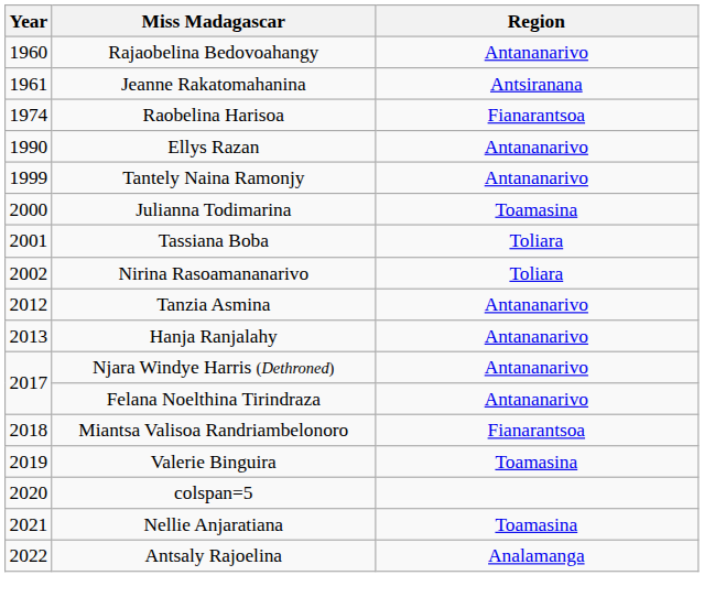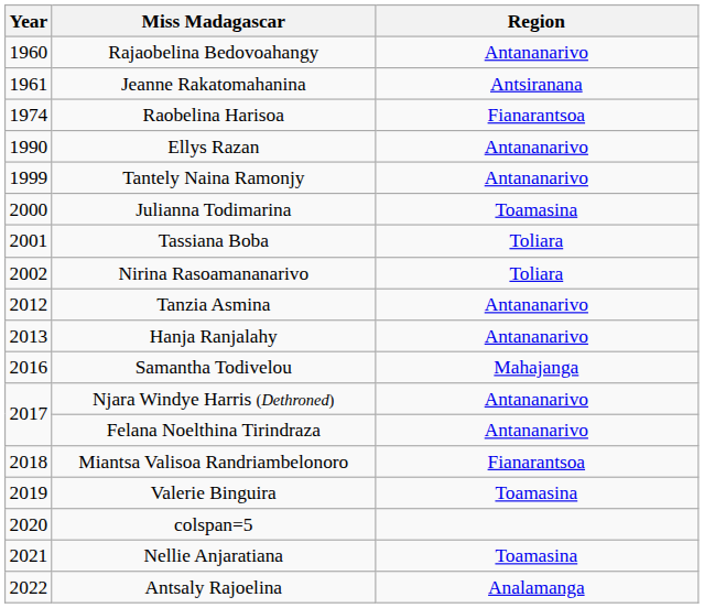+ row: 2016 | Samantha Todivelou | Mahajanga
